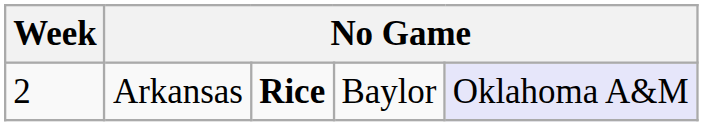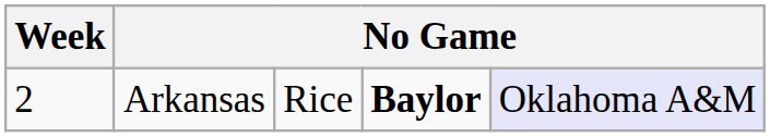Arkansas | column 3: bold -> normal
Arkansas | column 4: normal -> bold
